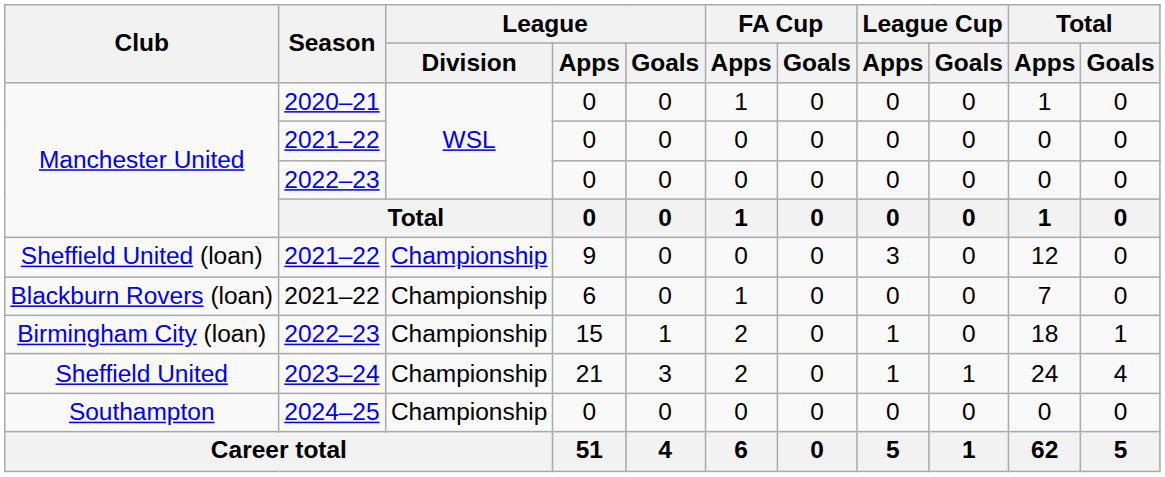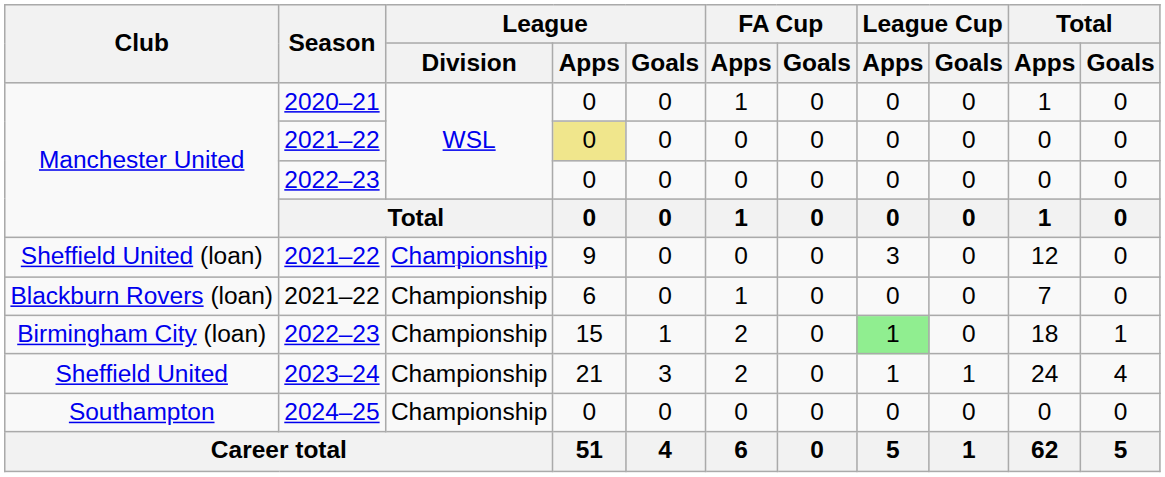Manchester United / 2021–22 | League / Apps: no background -> khaki background
Birmingham City (loan) | League Cup / Apps: no background -> lightgreen background
